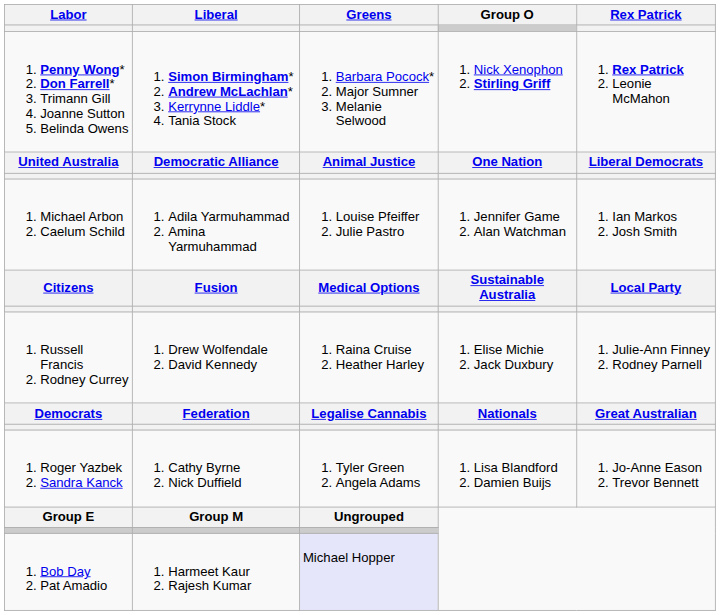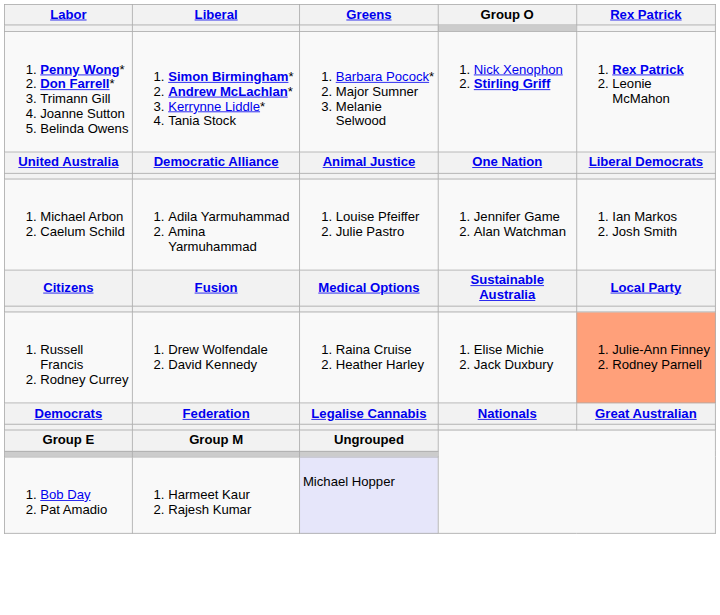Russell Francis Rodney Currey | Rex Patrick: no background -> lightsalmon background
- row: Roger Yazbek Sandra Kanck | Cathy Byrne Nick Duffield | Tyler Green Angela Adams | Lisa Blandford Damien Buijs | Jo-Anne Eason Trevor Bennett
